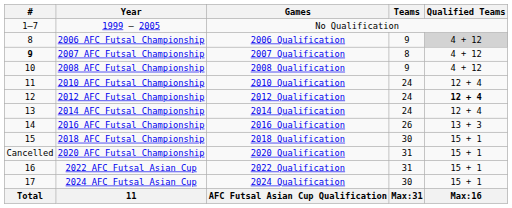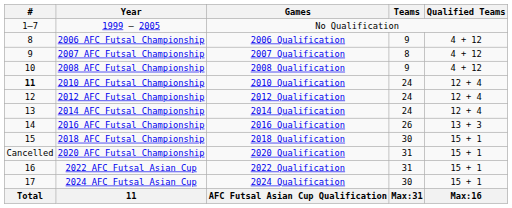2006 AFC Futsal Championship | Qualified Teams: lightgrey background -> no background
2007 AFC Futsal Championship | #: bold -> normal
2010 AFC Futsal Championship | #: normal -> bold
2012 AFC Futsal Championship | Qualified Teams: bold -> normal
